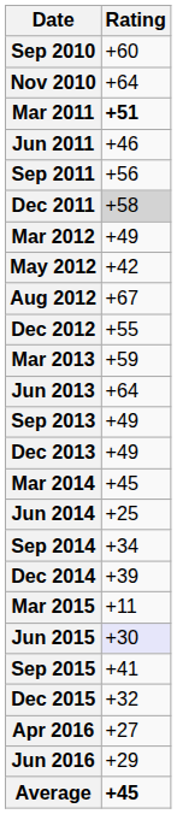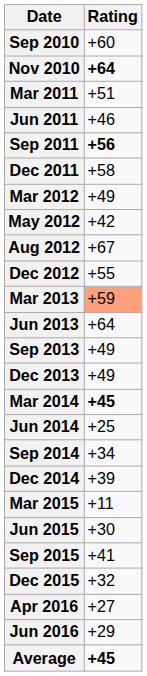Nov 2010 | Rating: normal -> bold
Mar 2011 | Rating: bold -> normal
Sep 2011 | Rating: normal -> bold
Dec 2011 | Rating: lightgrey background -> no background
Mar 2013 | Rating: no background -> lightsalmon background
Mar 2014 | Rating: normal -> bold
Jun 2015 | Rating: lavender background -> no background
